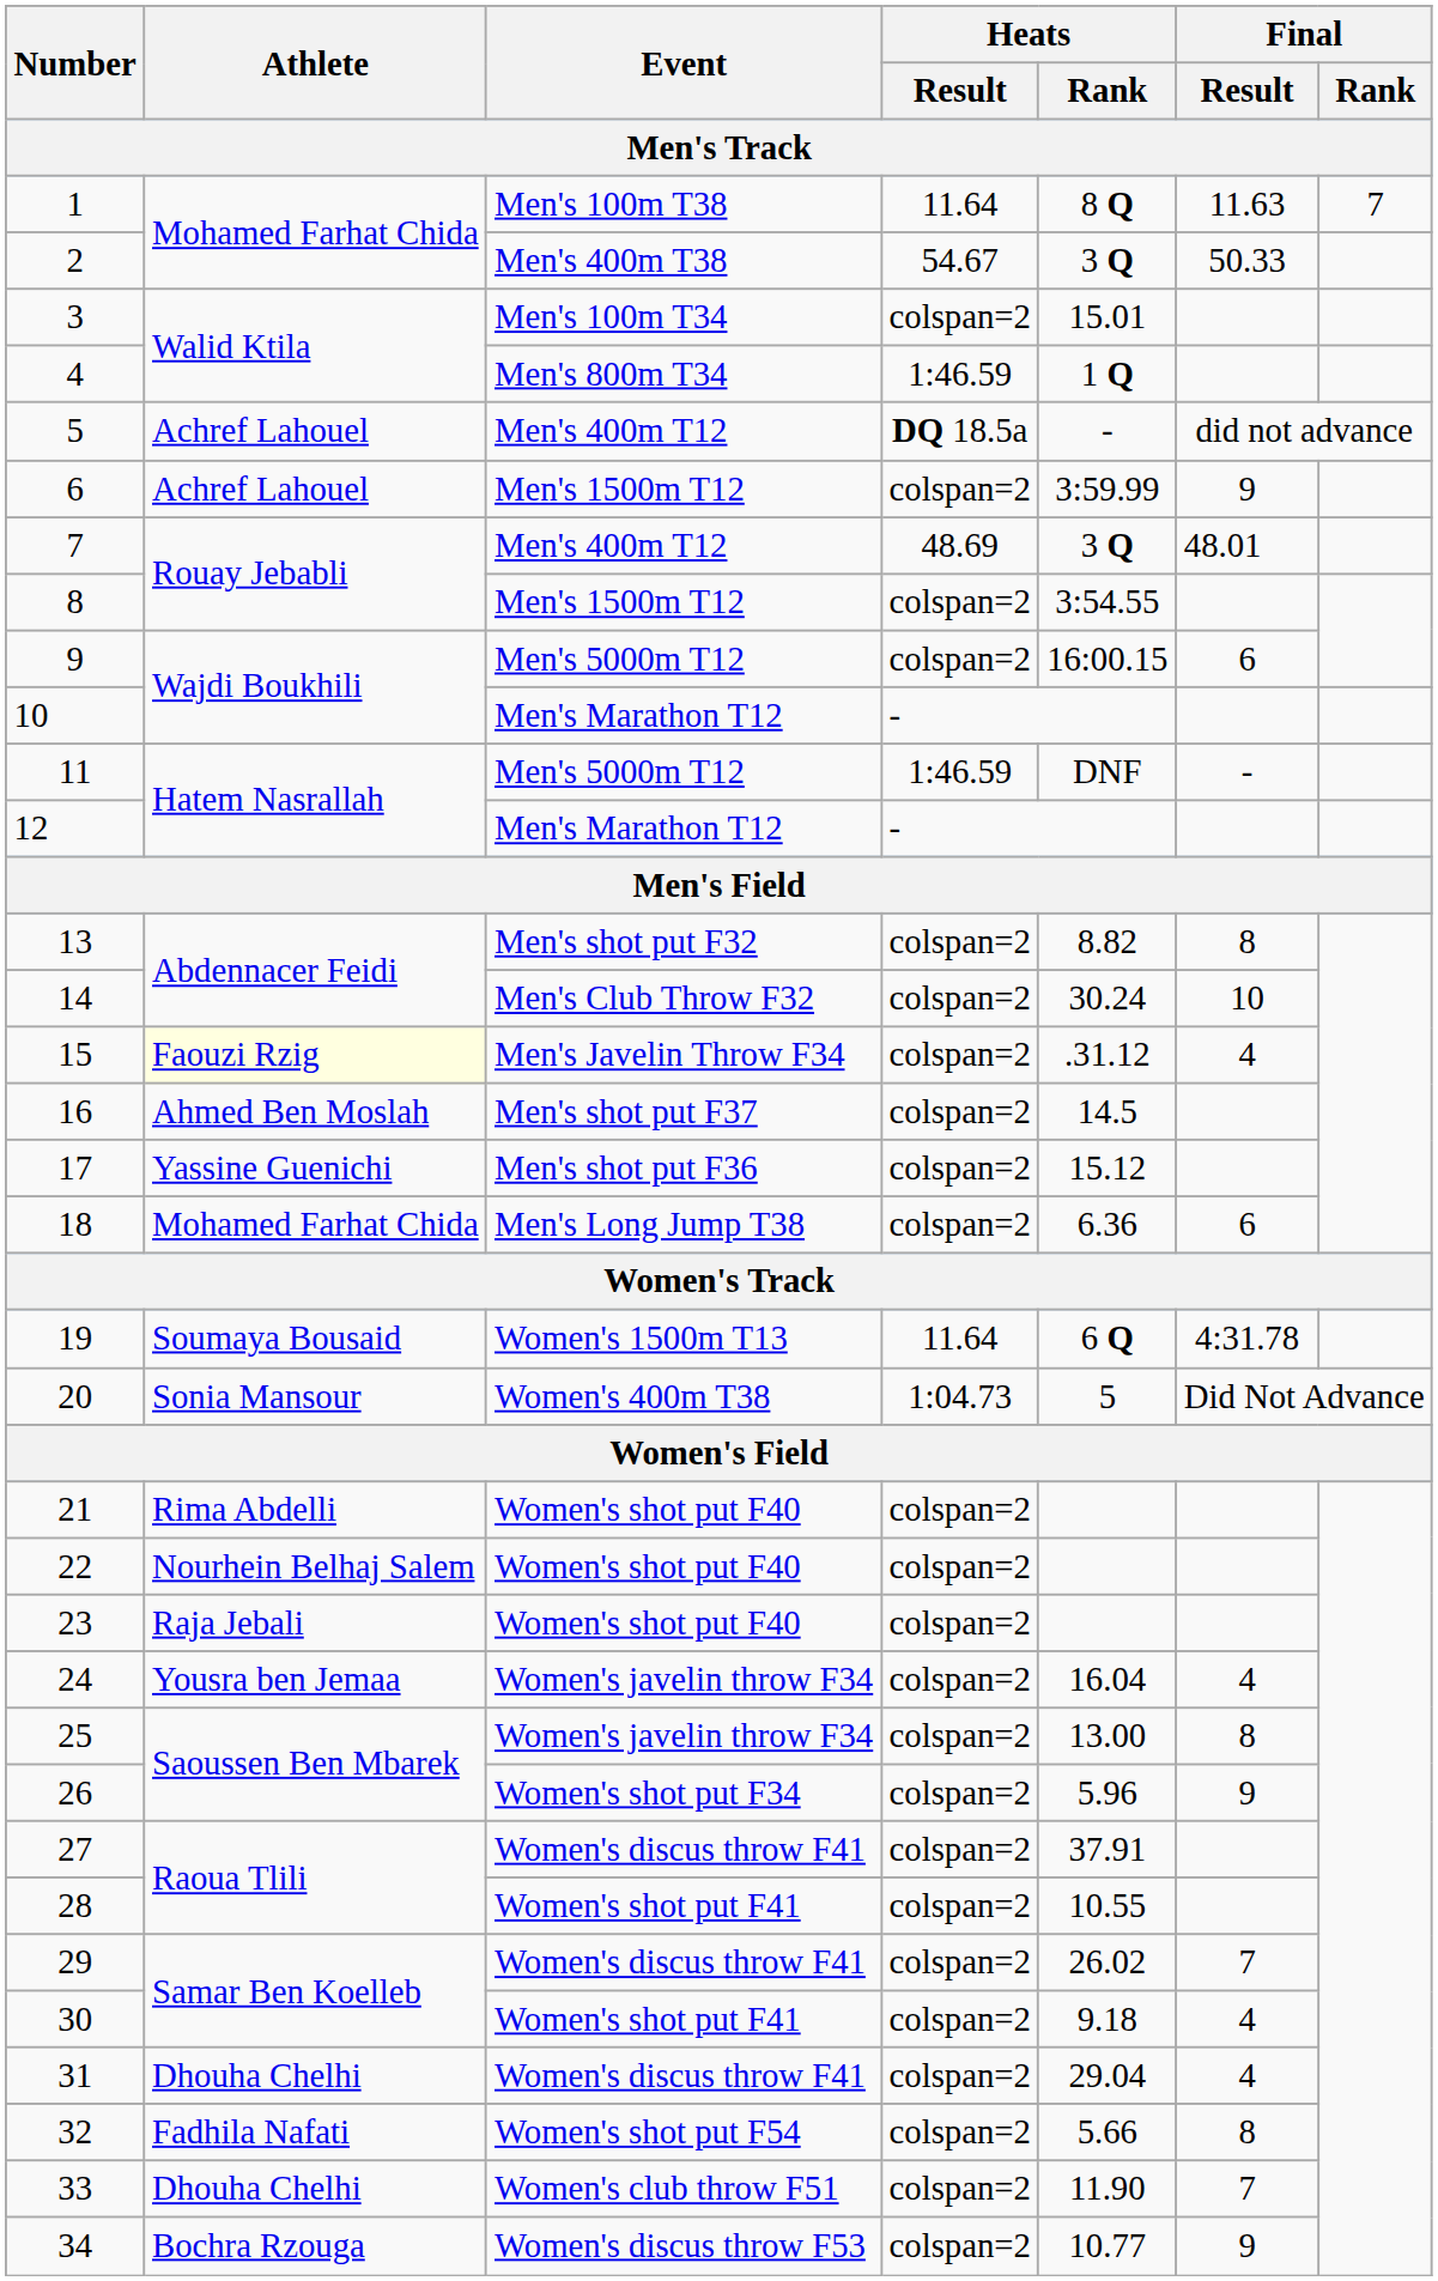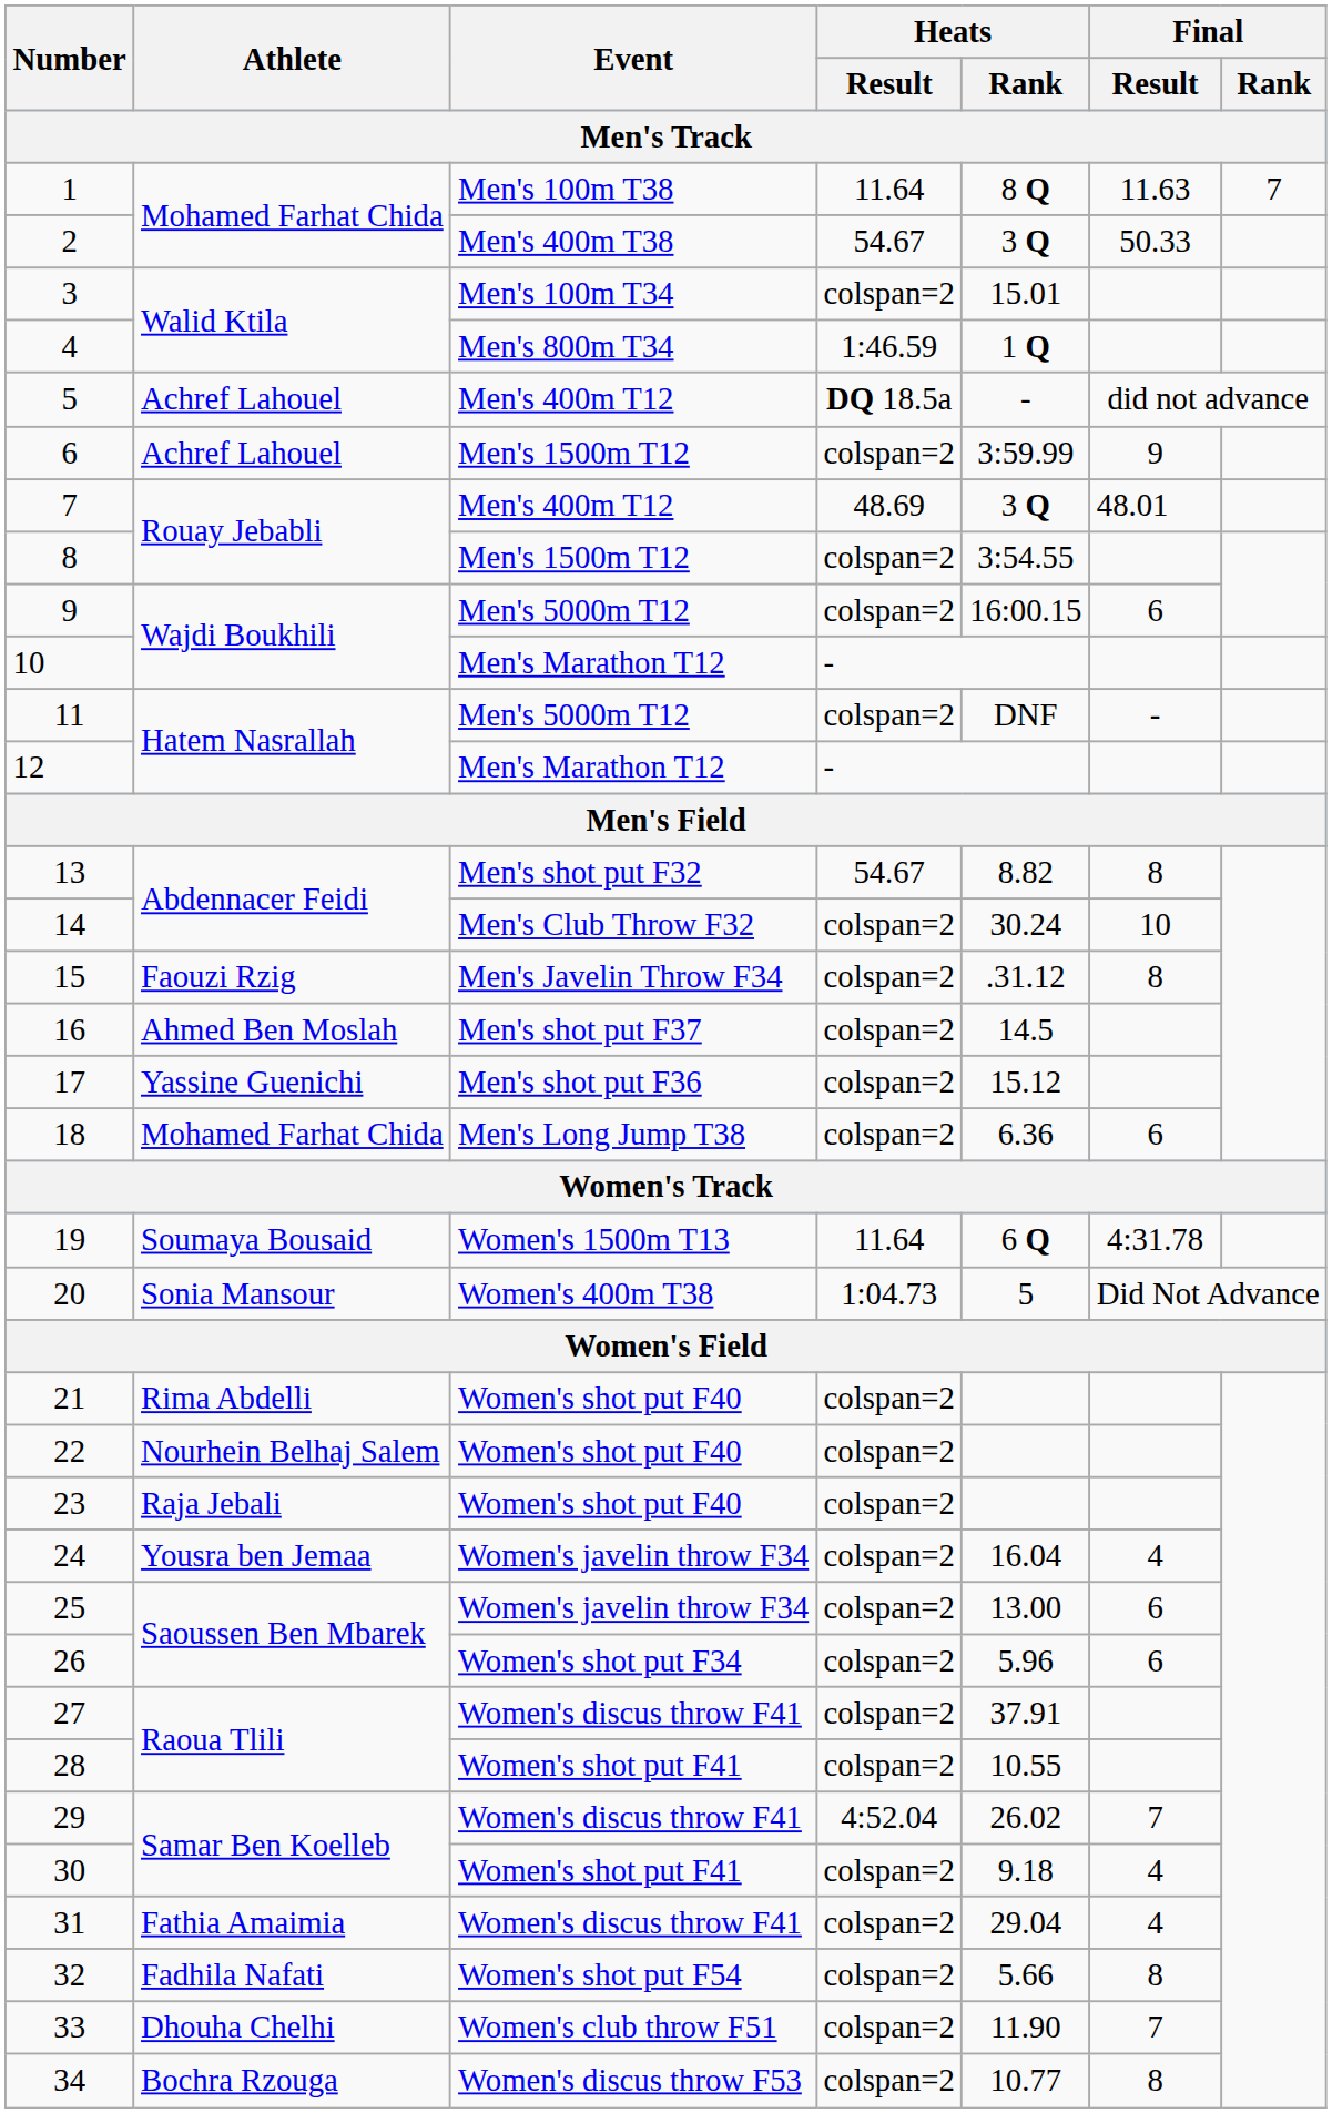11 | Heats / Result: 1:46.59 -> colspan=2
13 | Heats / Result: colspan=2 -> 54.67
15 | Athlete: lightyellow background -> no background
15 | Final / Result: 4 -> 8
25 | Final / Result: 8 -> 6
26 | Final / Result: 9 -> 6
29 | Heats / Result: colspan=2 -> 4:52.04
31 | Athlete: Dhouha Chelhi -> Fathia Amaimia
34 | Final / Result: 9 -> 8
